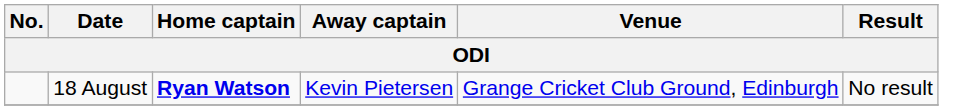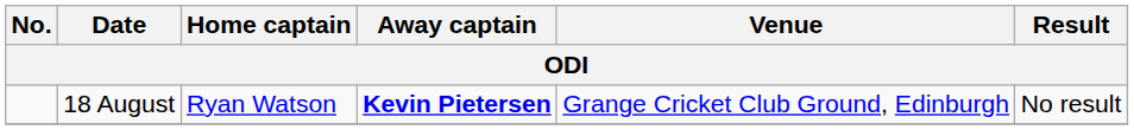18 August | Home captain: bold -> normal
18 August | Away captain: normal -> bold
